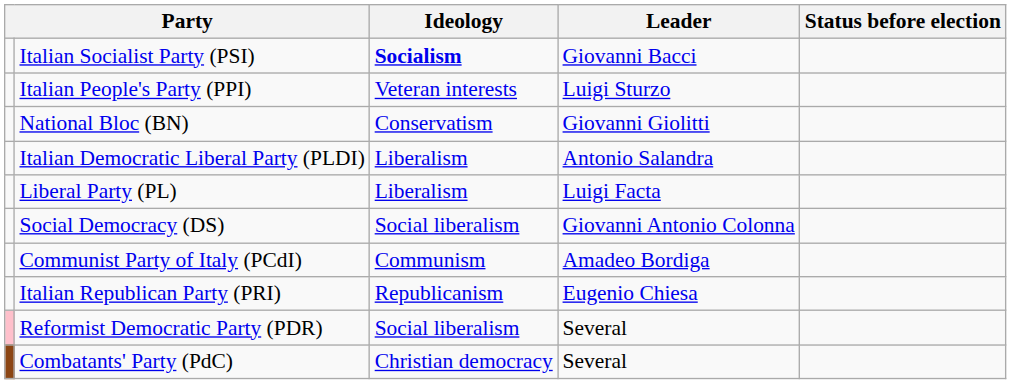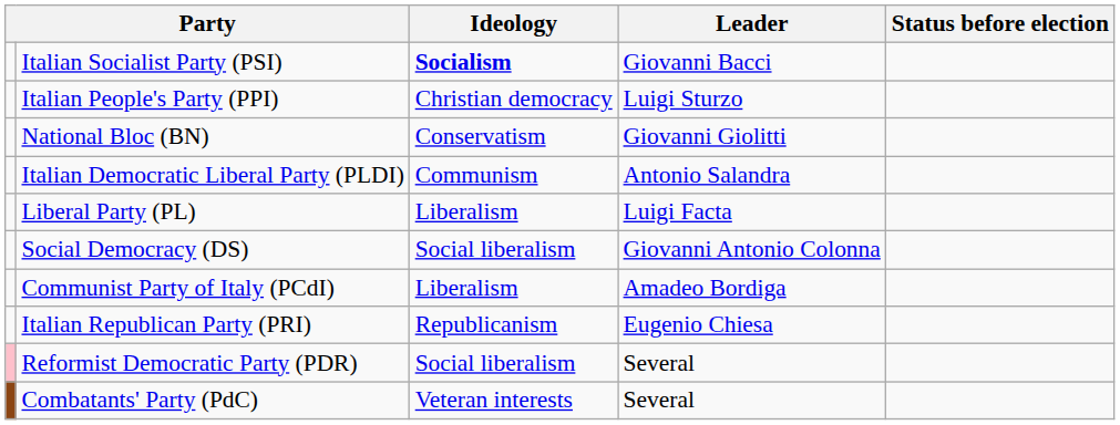Italian People's Party (PPI) | Ideology: Veteran interests -> Christian democracy
Italian Democratic Liberal Party (PLDI) | Ideology: Liberalism -> Communism
Communist Party of Italy (PCdI) | Ideology: Communism -> Liberalism
Combatants' Party (PdC) | Ideology: Christian democracy -> Veteran interests
